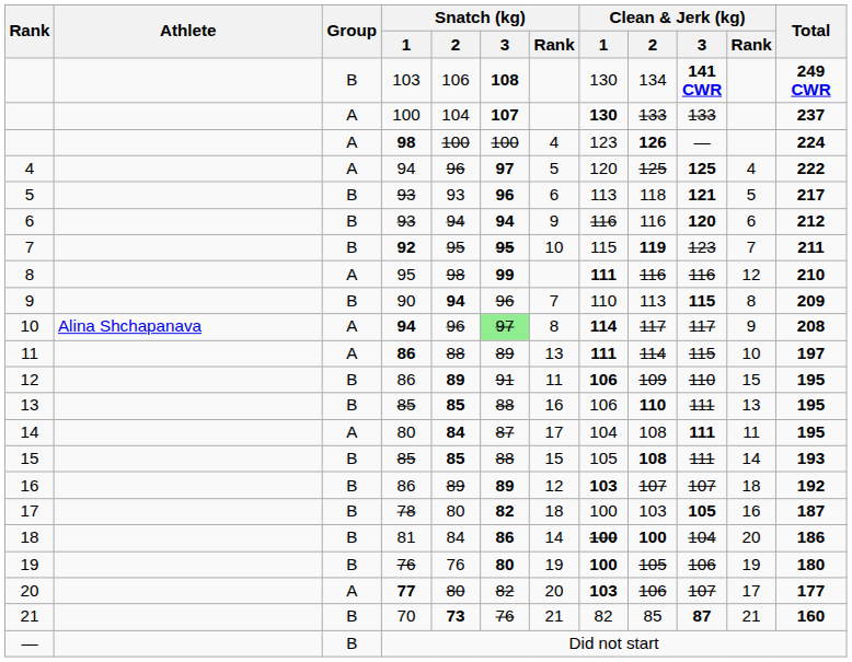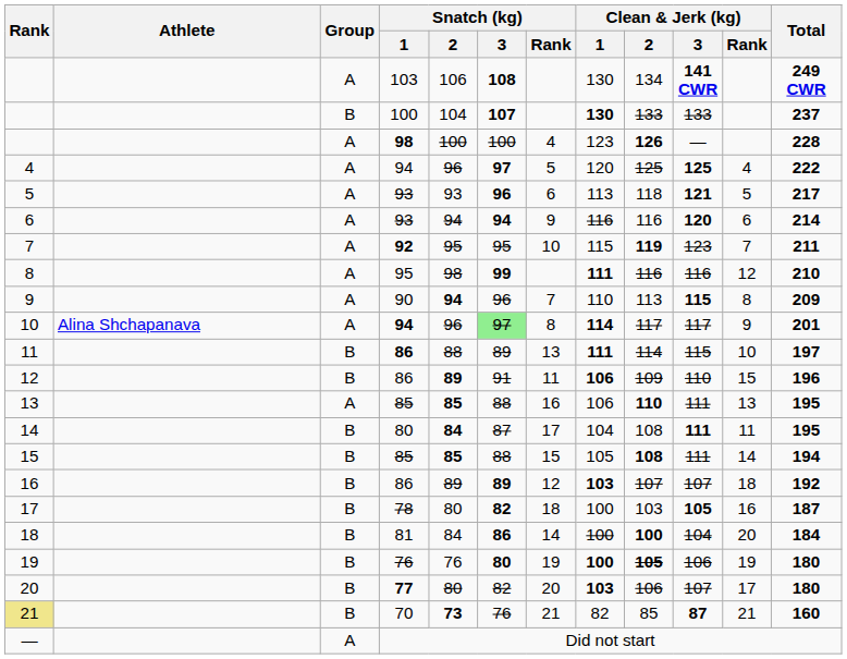row 3 | Group: B -> A
row 4 | Group: A -> B
row 5 | Total: 224 -> 228
row 7 | Group: B -> A
row 8 | Group: B -> A
row 8 | Total: 212 -> 214
row 9 | Group: B -> A
row 9 | Snatch (kg) / 3: bold -> normal
row 11 | Group: B -> A
row 12 | Total: 208 -> 201
row 13 | Group: A -> B
row 14 | Total: 195 -> 196
row 15 | Group: B -> A
row 16 | Group: A -> B
row 17 | Total: 193 -> 194
row 20 | Clean & Jerk (kg) / 1: bold -> normal
row 20 | Total: 186 -> 184
row 21 | Clean & Jerk (kg) / 2: normal -> bold
row 22 | Group: A -> B
row 22 | Total: 177 -> 180
row 23 | Rank: no background -> khaki background
row 24 | Group: B -> A
